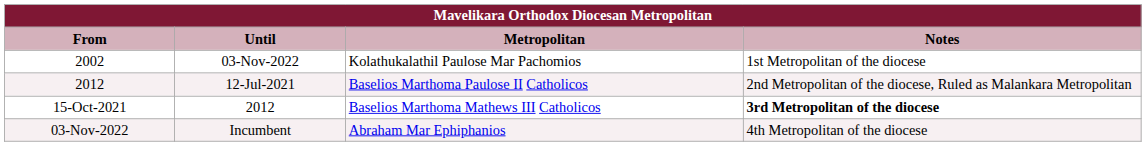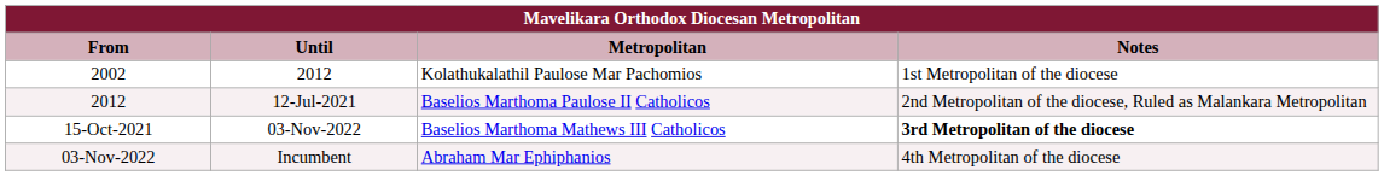2002 | Until: 03-Nov-2022 -> 2012
15-Oct-2021 | Until: 2012 -> 03-Nov-2022
